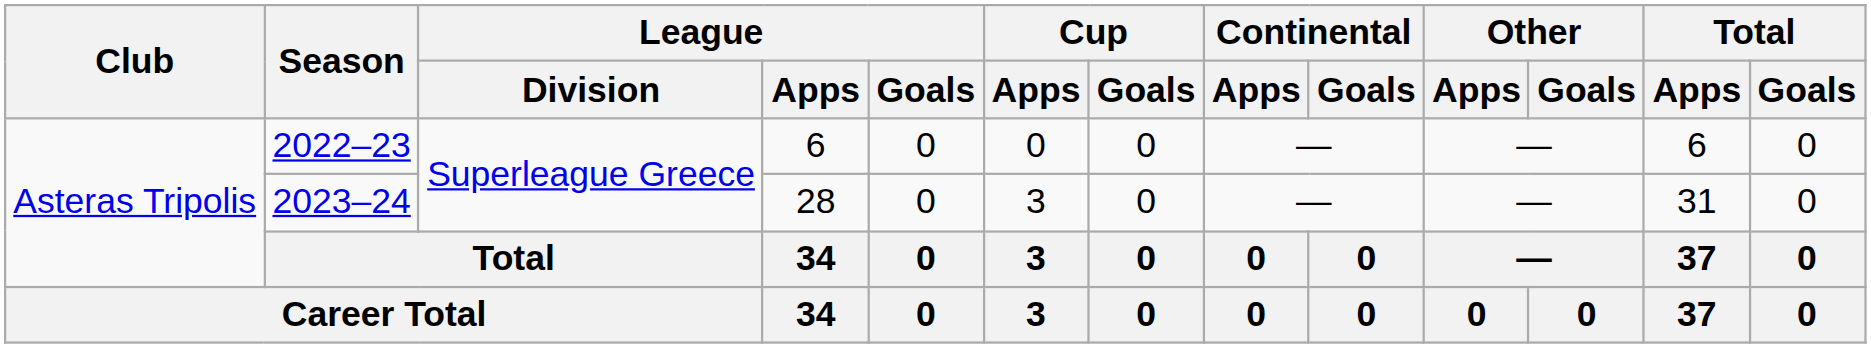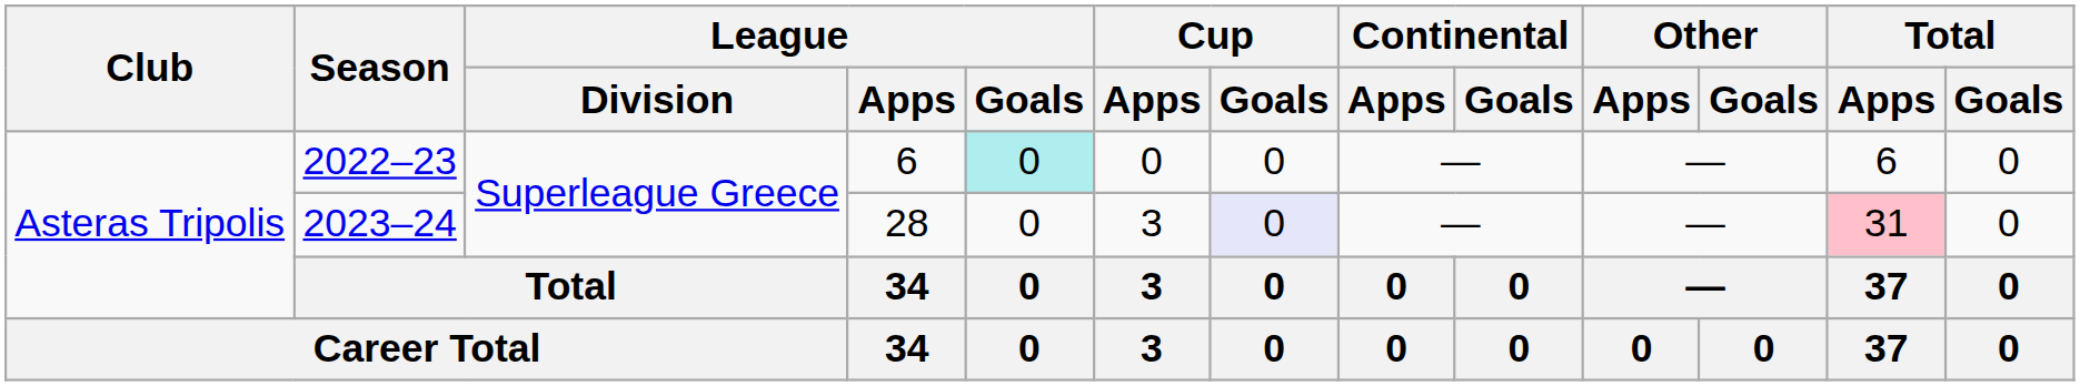2022–23 | League / Goals: no background -> paleturquoise background
2023–24 | Cup / Goals: no background -> lavender background
2023–24 | Total / Apps: no background -> pink background
